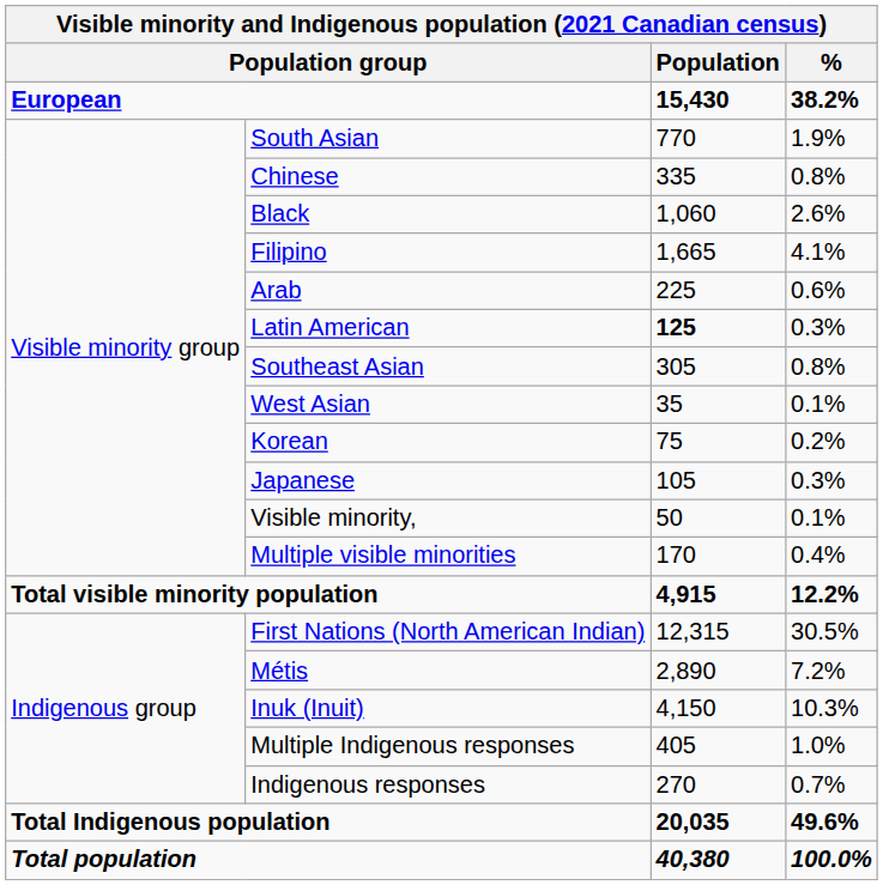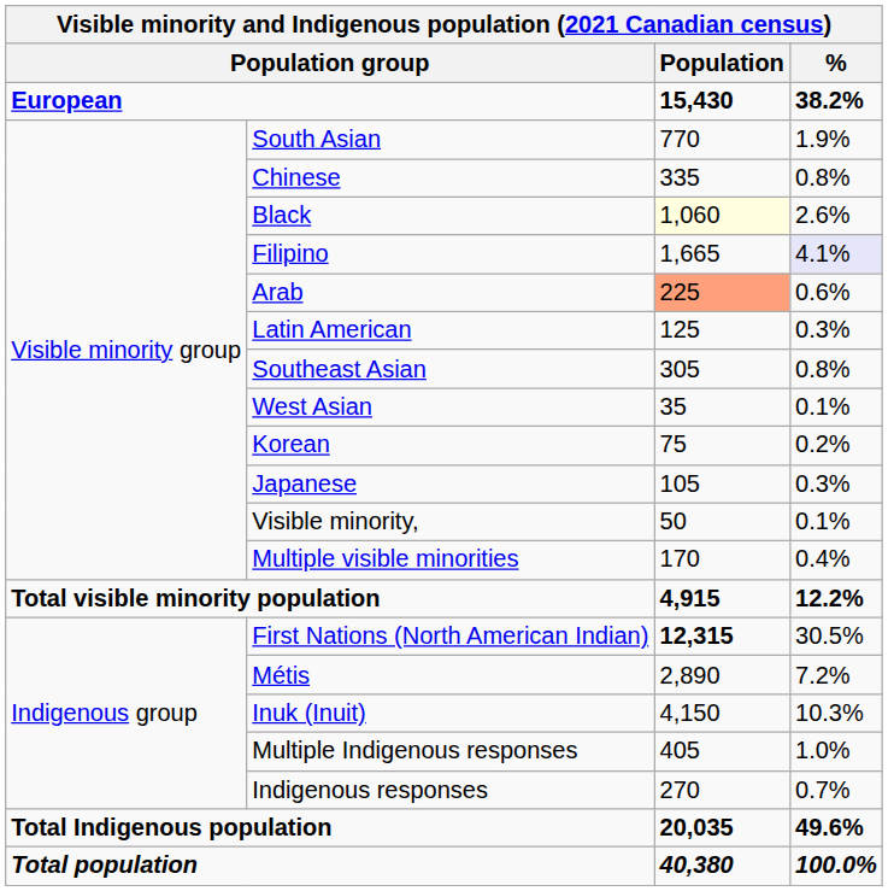Black | Population: no background -> lightyellow background
Filipino | %: no background -> lavender background
Arab | Population: no background -> lightsalmon background
Latin American | Population: bold -> normal
First Nations (North American Indian) | Population: normal -> bold
